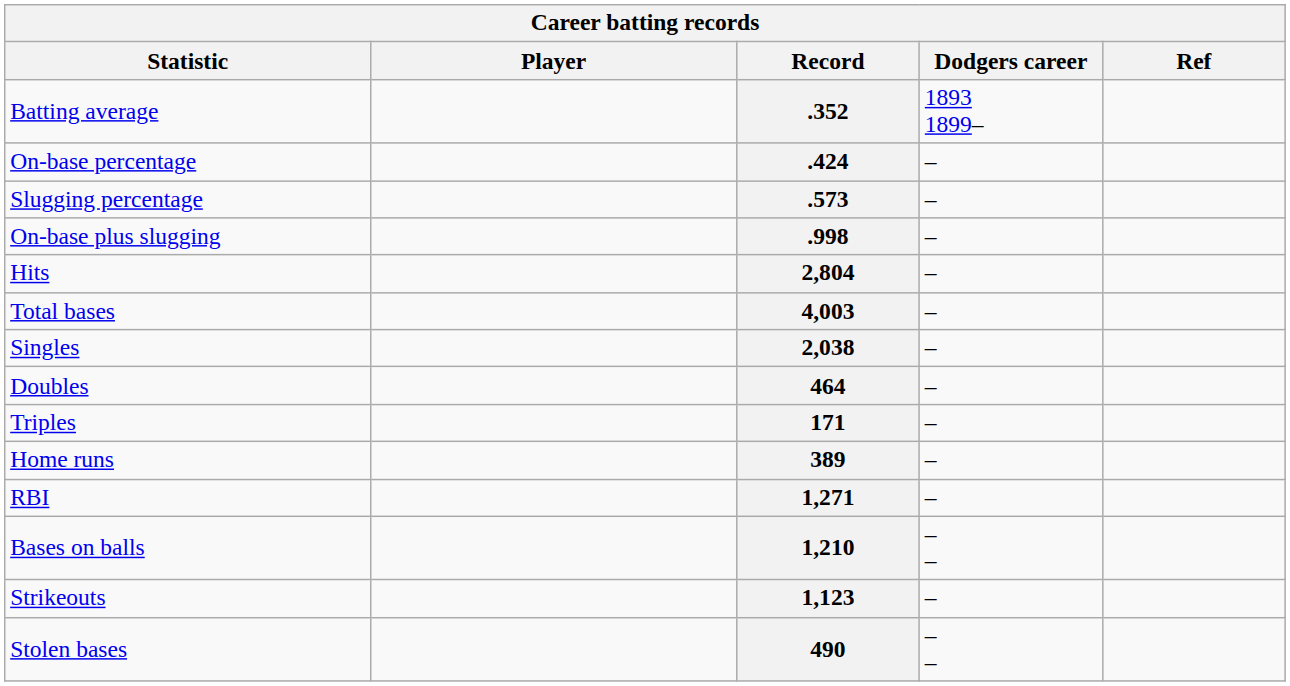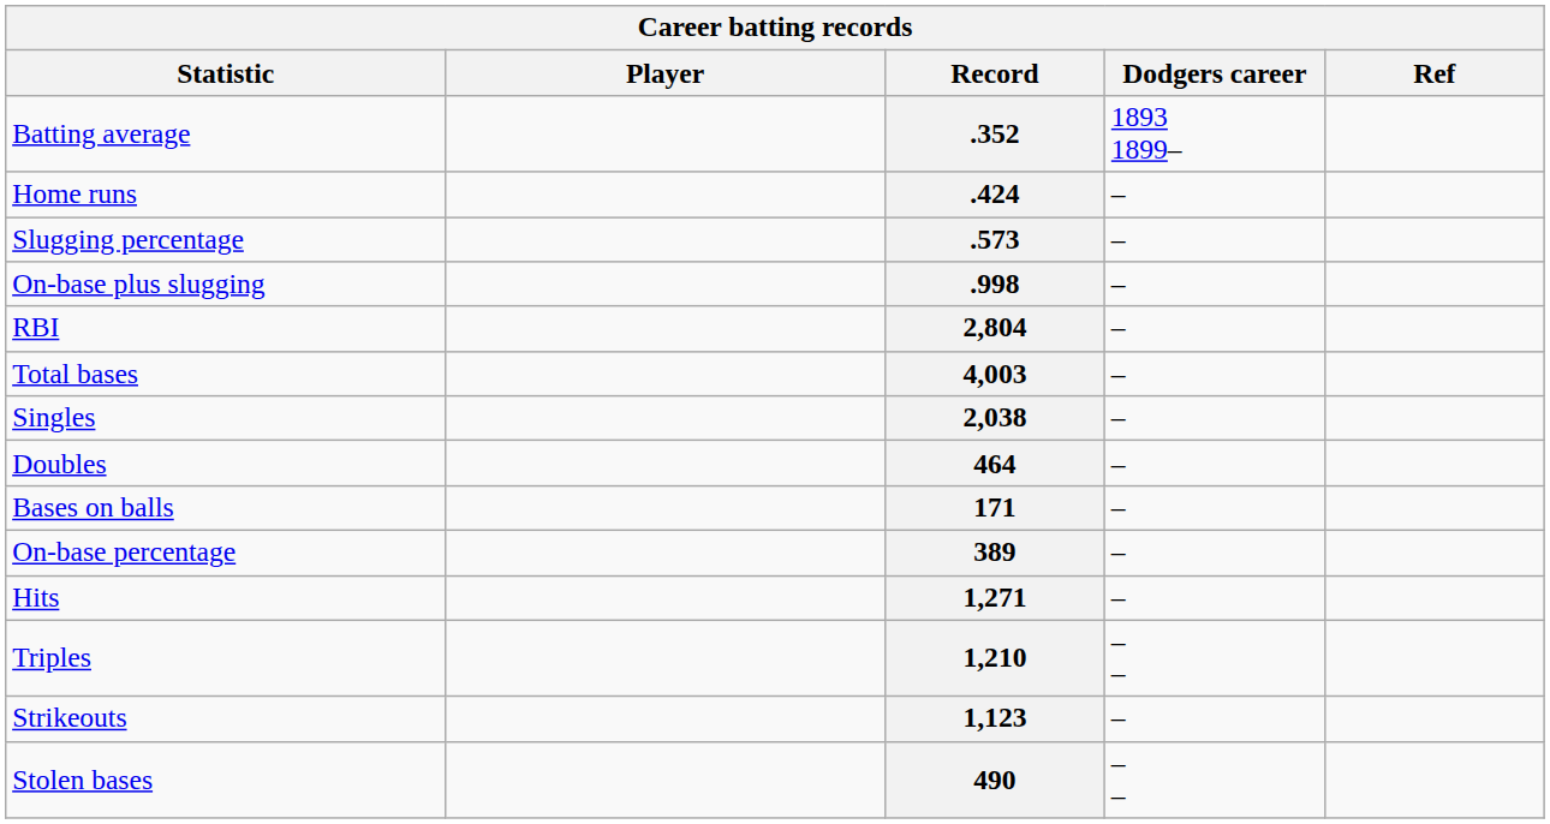.424 | Statistic: On-base percentage -> Home runs
2,804 | Statistic: Hits -> RBI
171 | Statistic: Triples -> Bases on balls
389 | Statistic: Home runs -> On-base percentage
1,271 | Statistic: RBI -> Hits
1,210 | Statistic: Bases on balls -> Triples
